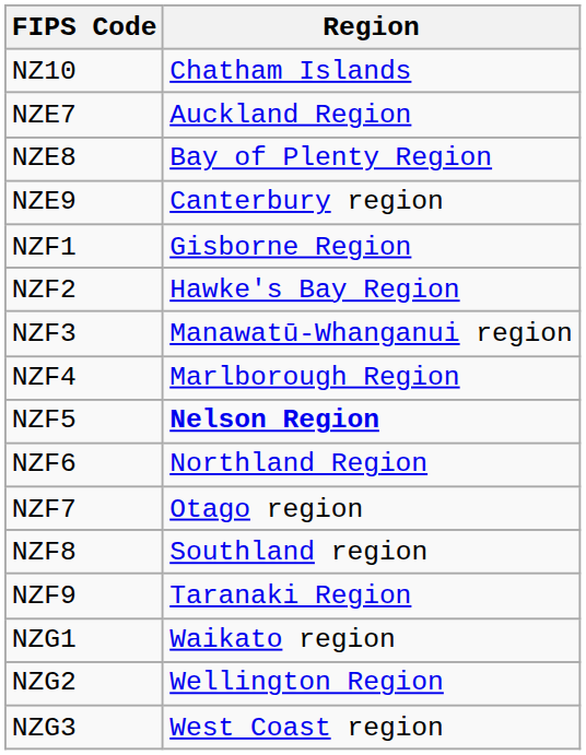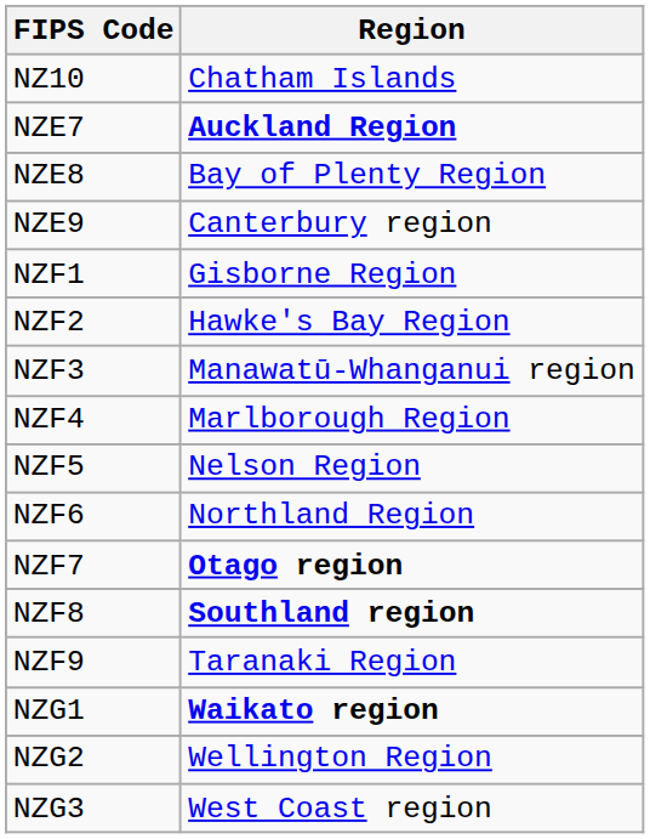NZE7 | Region: normal -> bold
NZF5 | Region: bold -> normal
NZF7 | Region: normal -> bold
NZF8 | Region: normal -> bold
NZG1 | Region: normal -> bold
